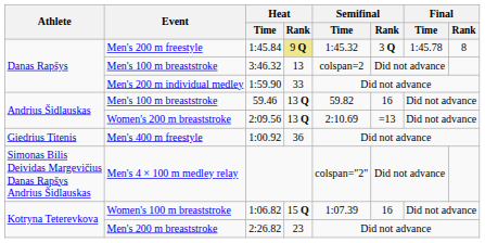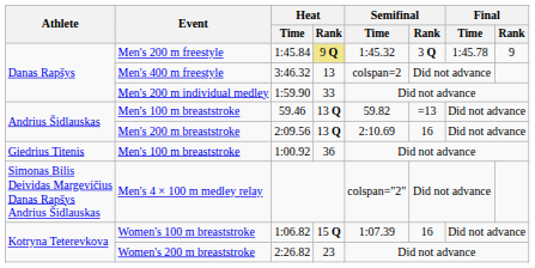1:45.84 | Final / Rank: 8 -> 9
3:46.32 | Event: Men's 100 m breaststroke -> Men's 400 m freestyle
59.46 | Semifinal / Rank: 16 -> =13
2:09.56 | Event: Women's 200 m breaststroke -> Men's 200 m breaststroke
2:09.56 | Semifinal / Rank: =13 -> 16
1:00.92 | Event: Men's 400 m freestyle -> Men's 100 m breaststroke
2:26.82 | Event: Men's 200 m breaststroke -> Women's 200 m breaststroke
